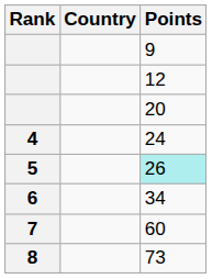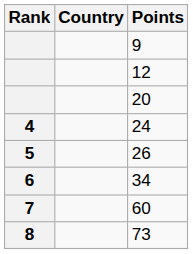26 | Points: paleturquoise background -> no background
